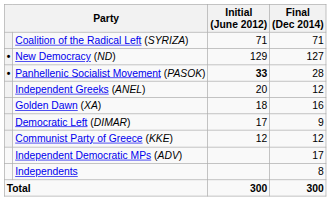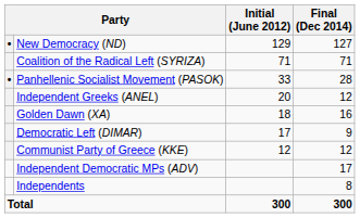rows swapped: New Democracy (ND) <-> Coalition of the Radical Left (SYRIZA)
Panhellenic Socialist Movement (PASOK) | Initial (June 2012): bold -> normal
